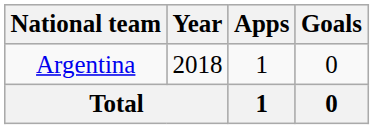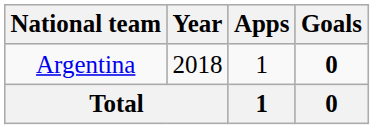Argentina | Goals: normal -> bold
